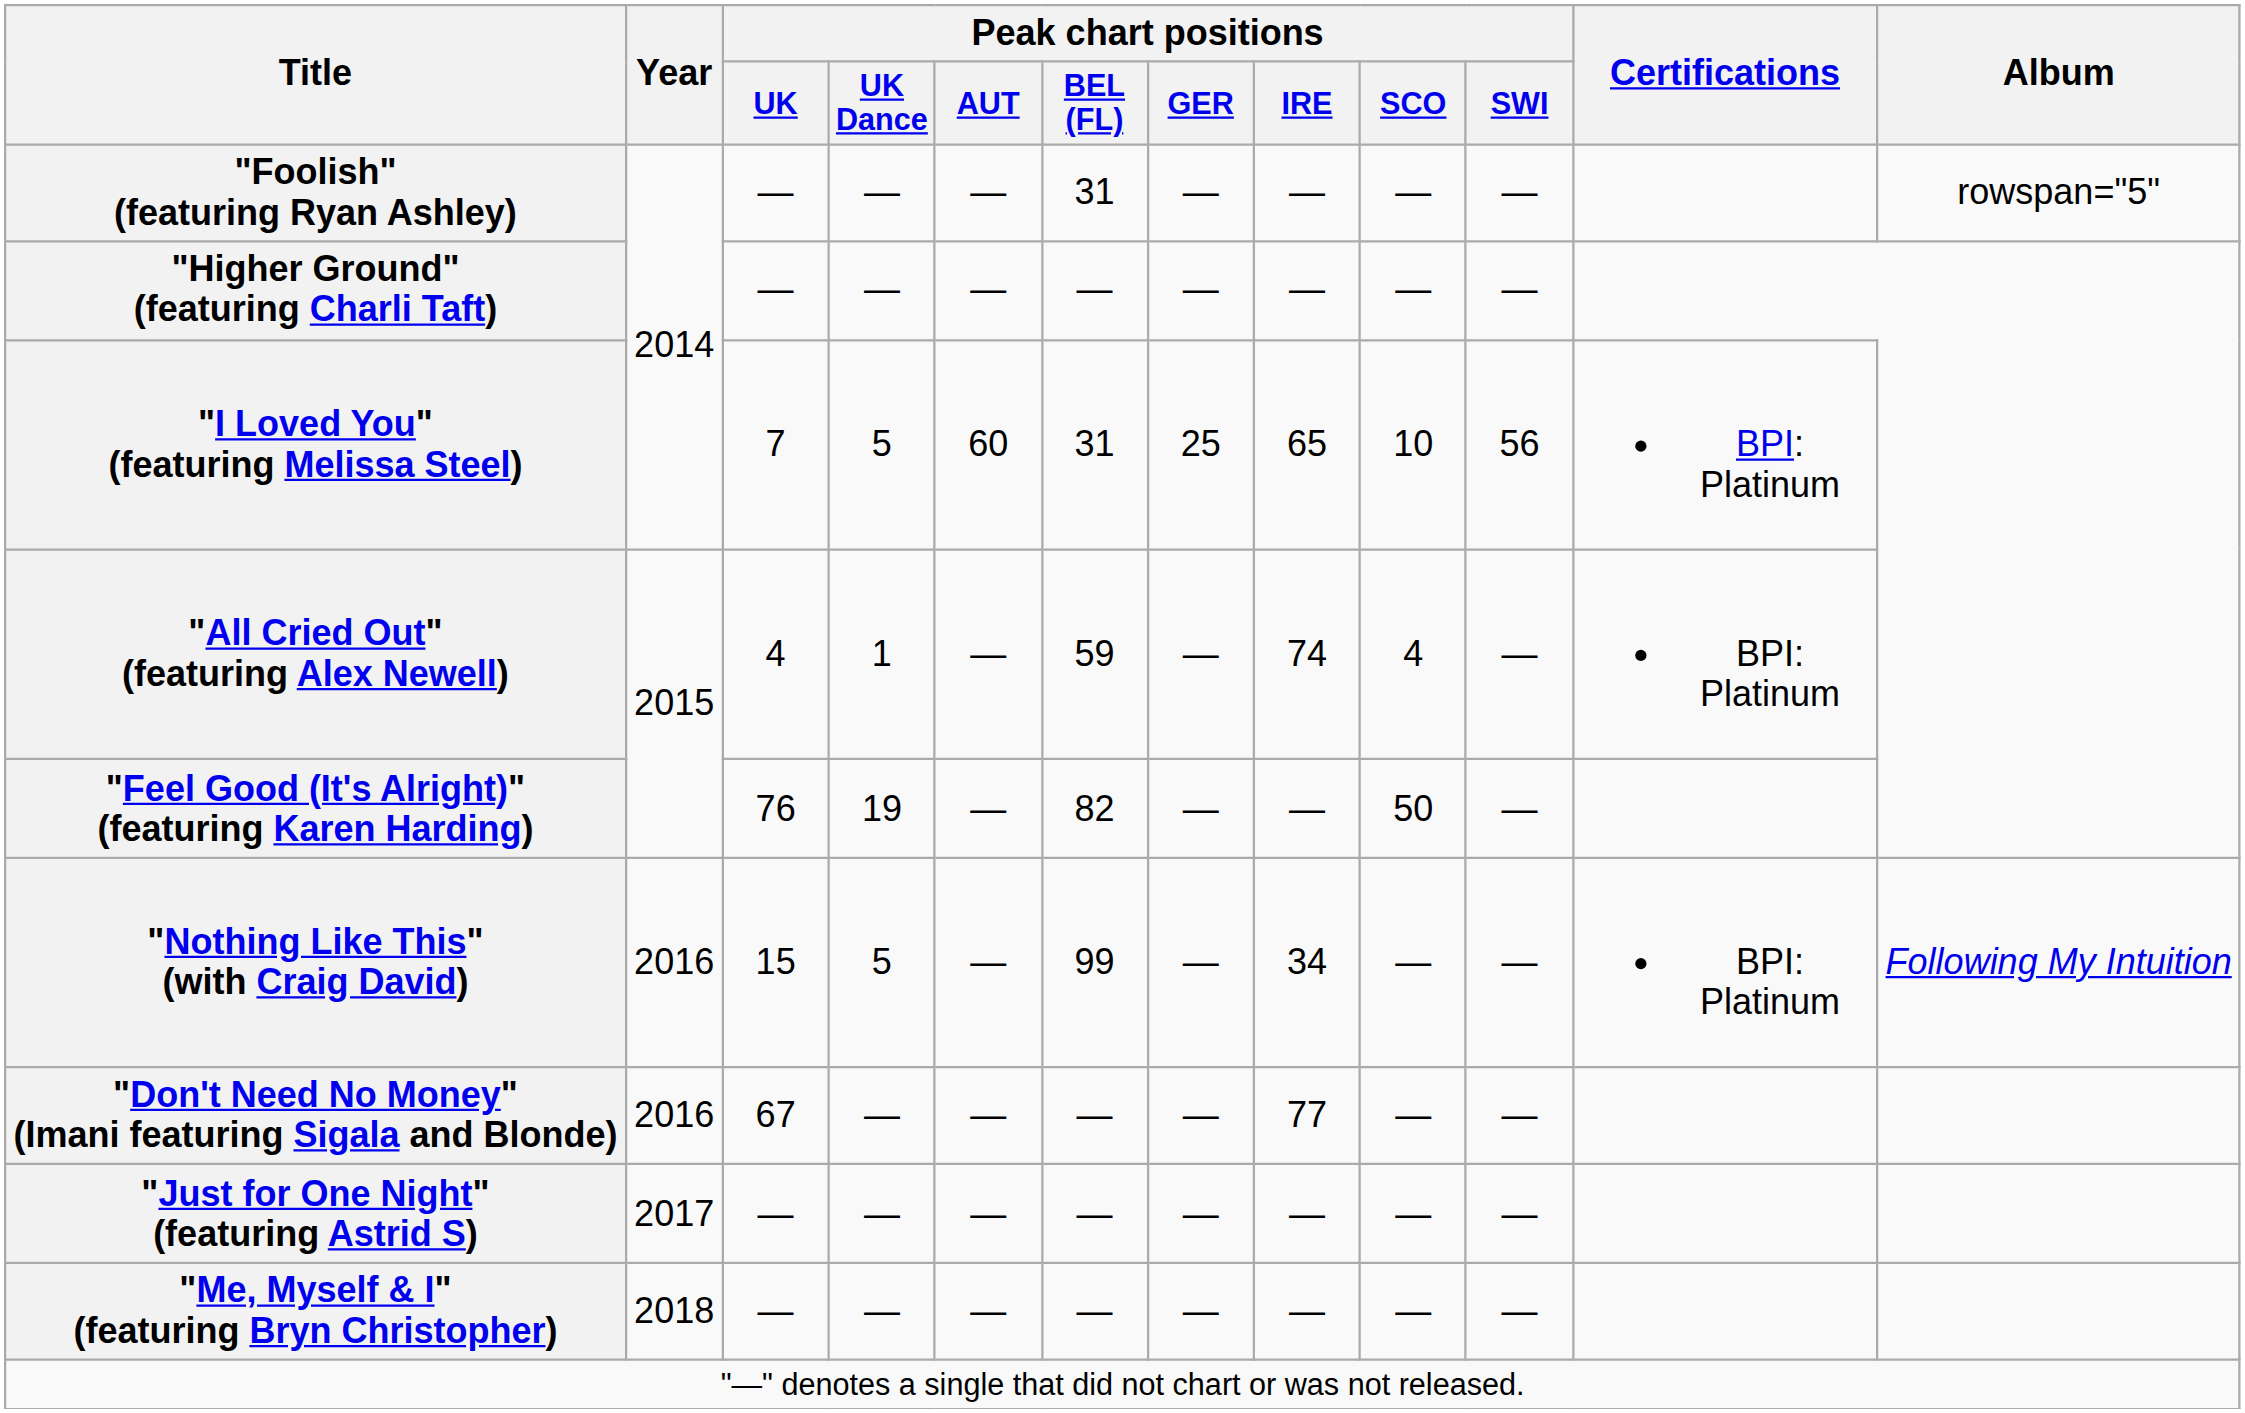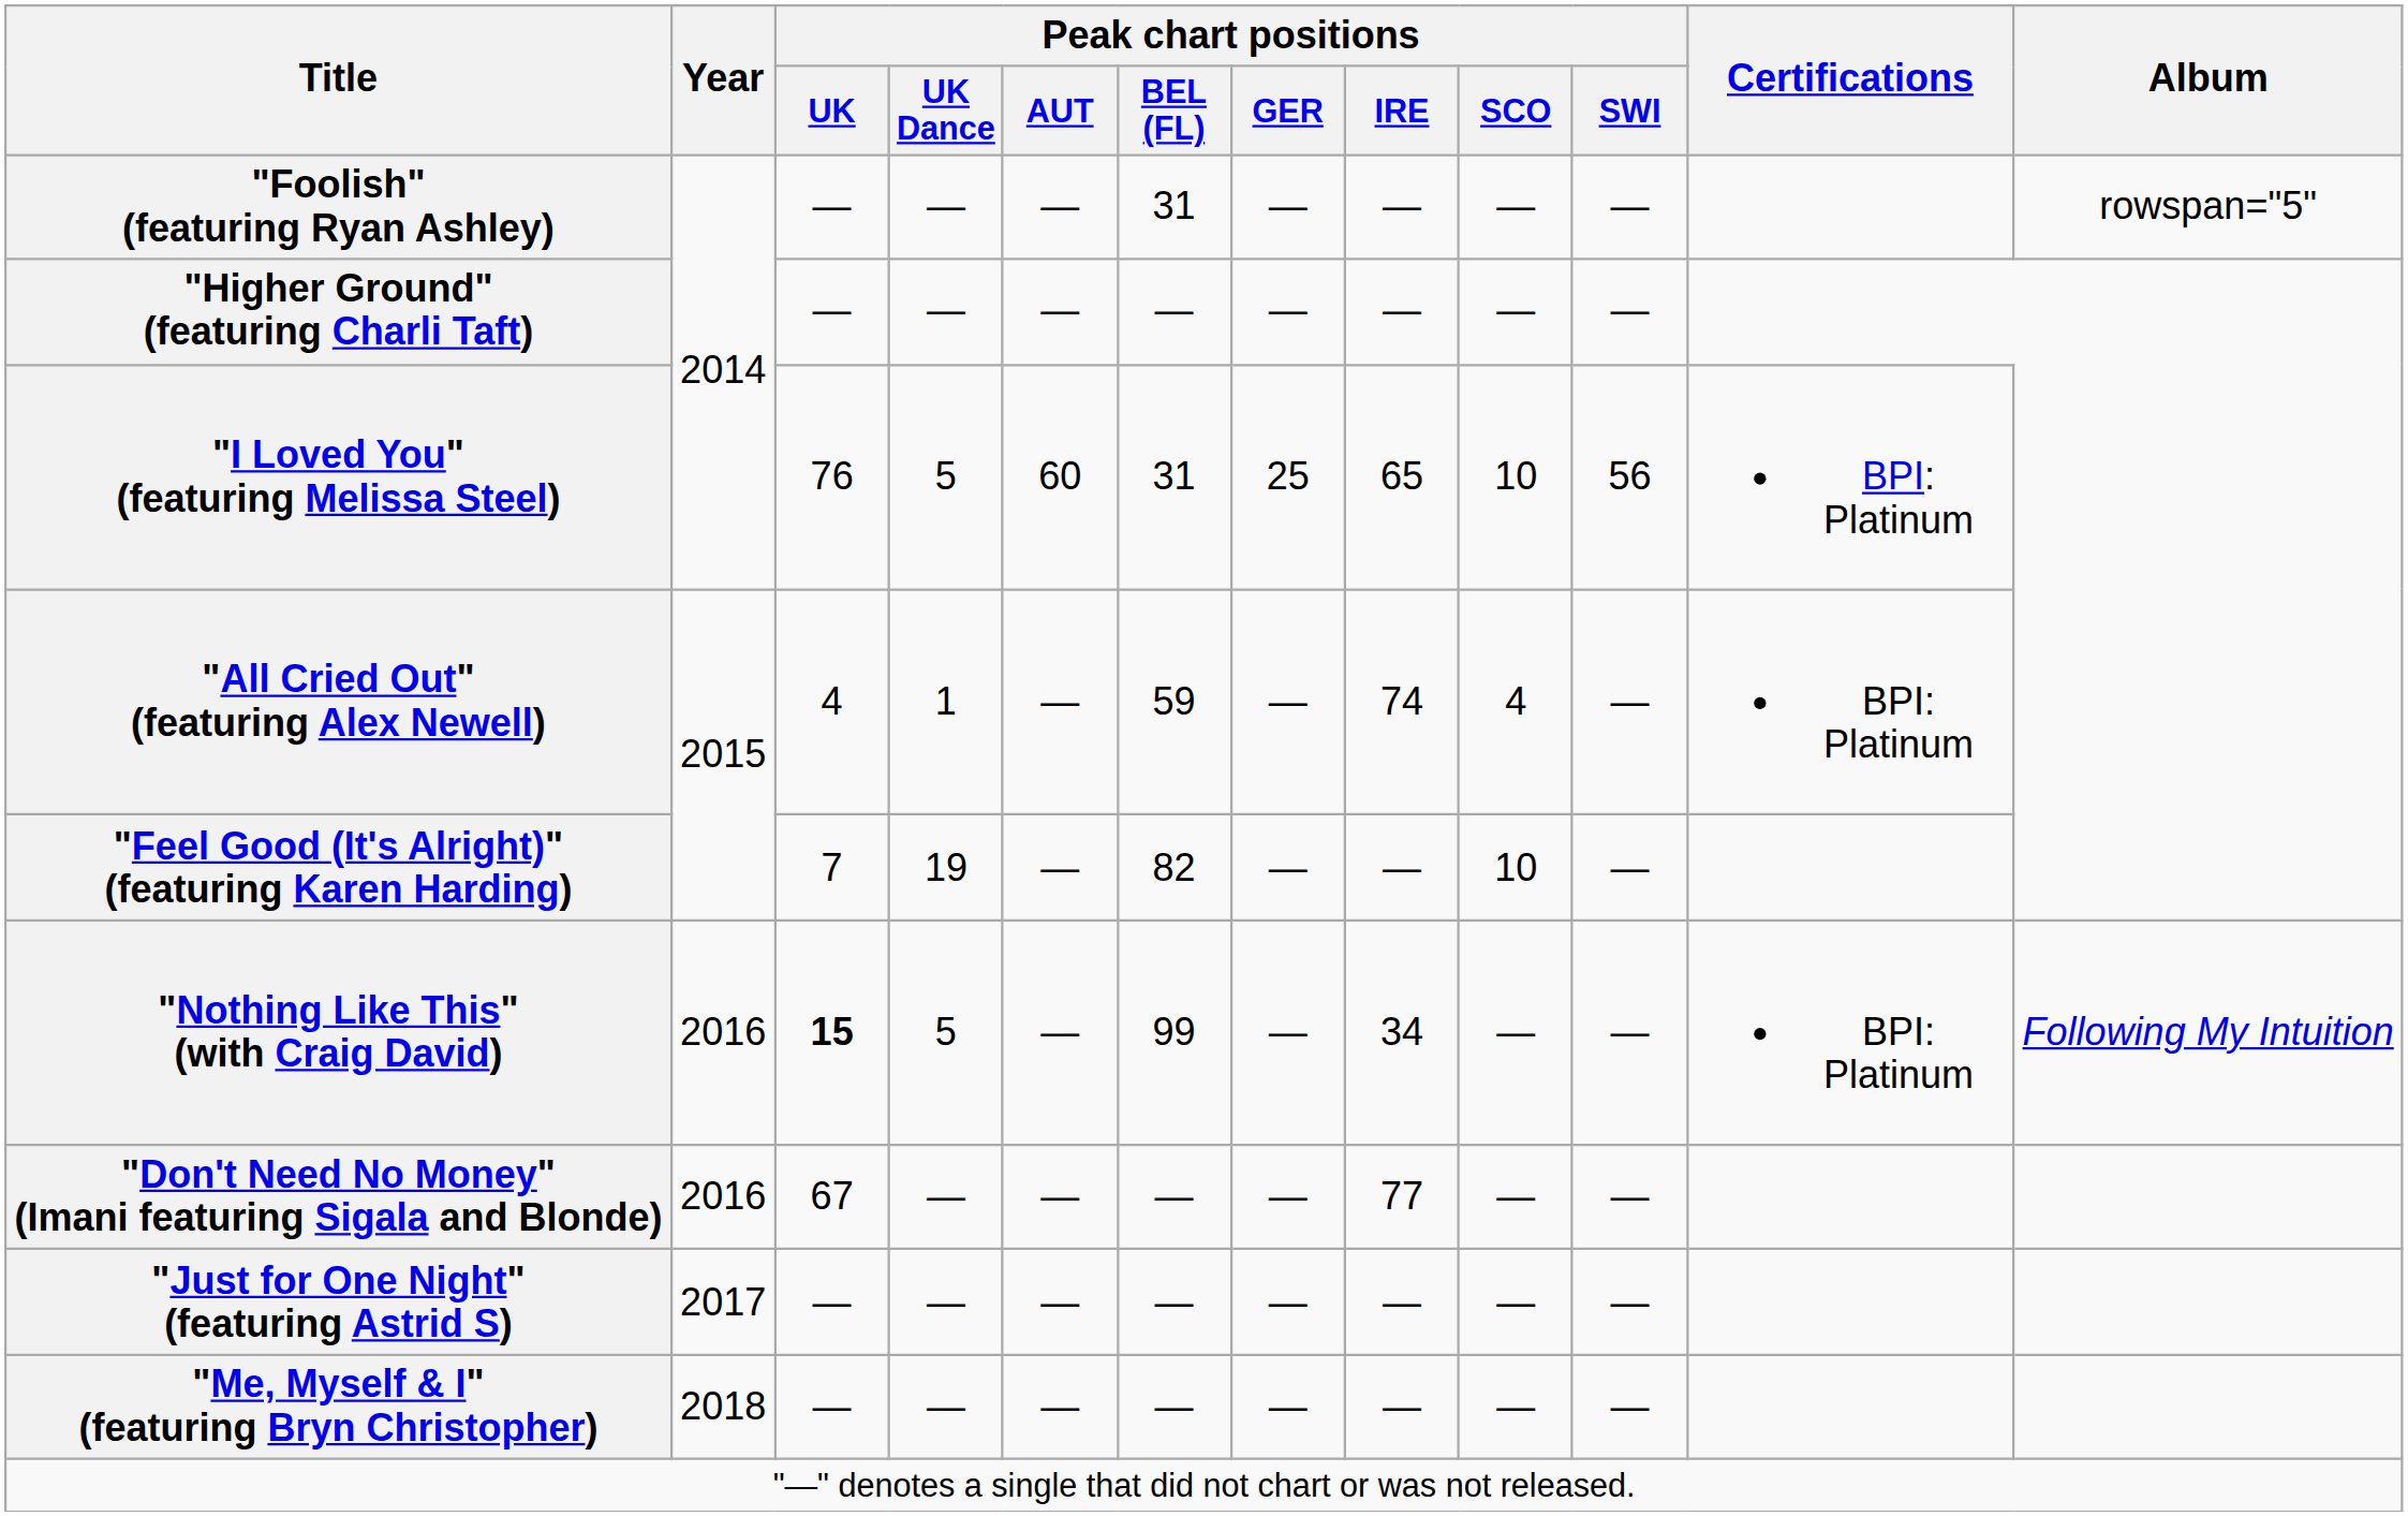"I Loved You" (featuring Melissa Steel) | Peak chart positions / UK: 7 -> 76
"Feel Good (It's Alright)" (featuring Karen Harding) | Peak chart positions / UK: 76 -> 7
"Feel Good (It's Alright)" (featuring Karen Harding) | Peak chart positions / SCO: 50 -> 10
"Nothing Like This" (with Craig David) | Peak chart positions / UK: normal -> bold
